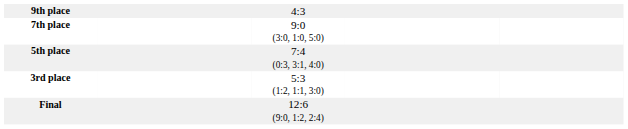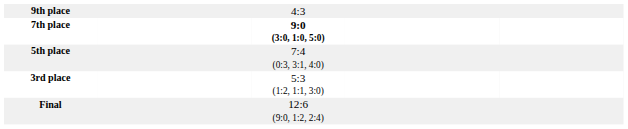7th place | column 2: normal -> bold
